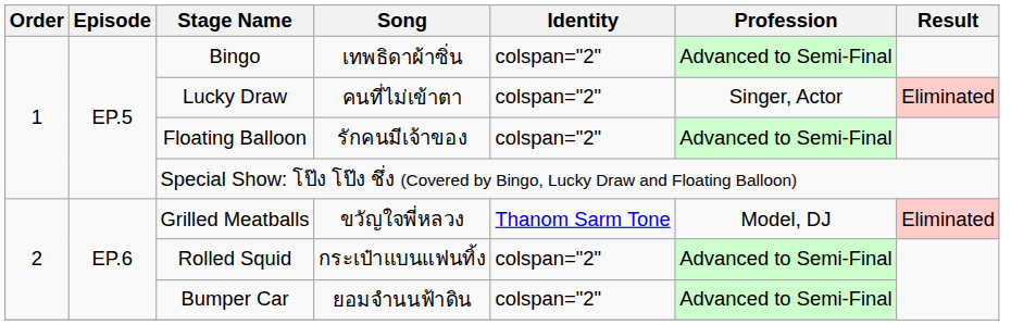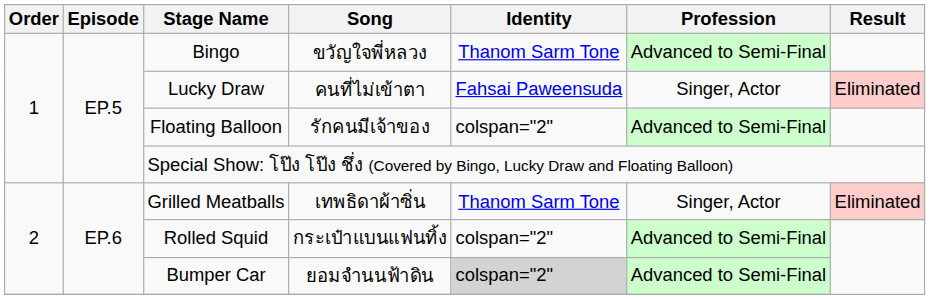Bingo | Song: เทพธิดาผ้าซิ่น -> ขวัญใจพี่หลวง
Bingo | Identity: colspan="2" -> Thanom Sarm Tone
Lucky Draw | Identity: colspan="2" -> Fahsai Paweensuda
Grilled Meatballs | Song: ขวัญใจพี่หลวง -> เทพธิดาผ้าซิ่น
Grilled Meatballs | Profession: Model, DJ -> Singer, Actor
Bumper Car | Identity: no background -> lightgrey background
